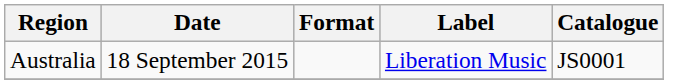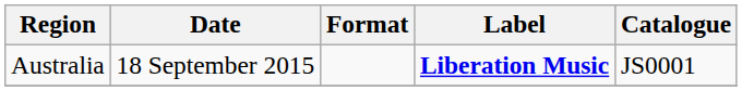Australia | Label: normal -> bold
